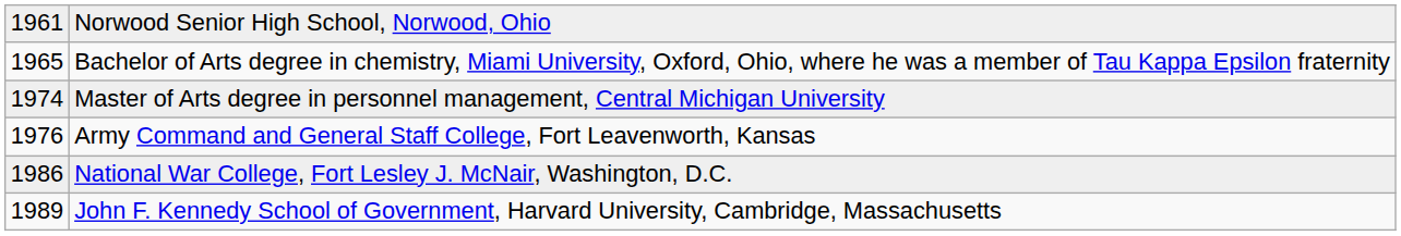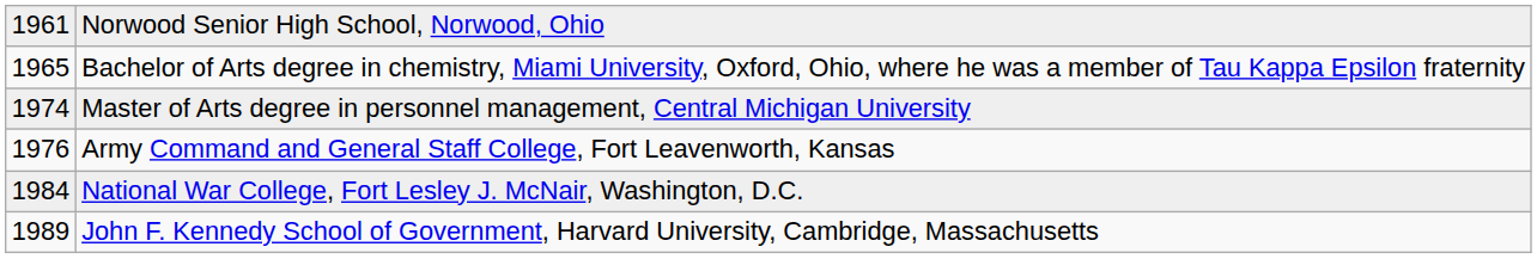row 5 | column 1: 1986 -> 1984
